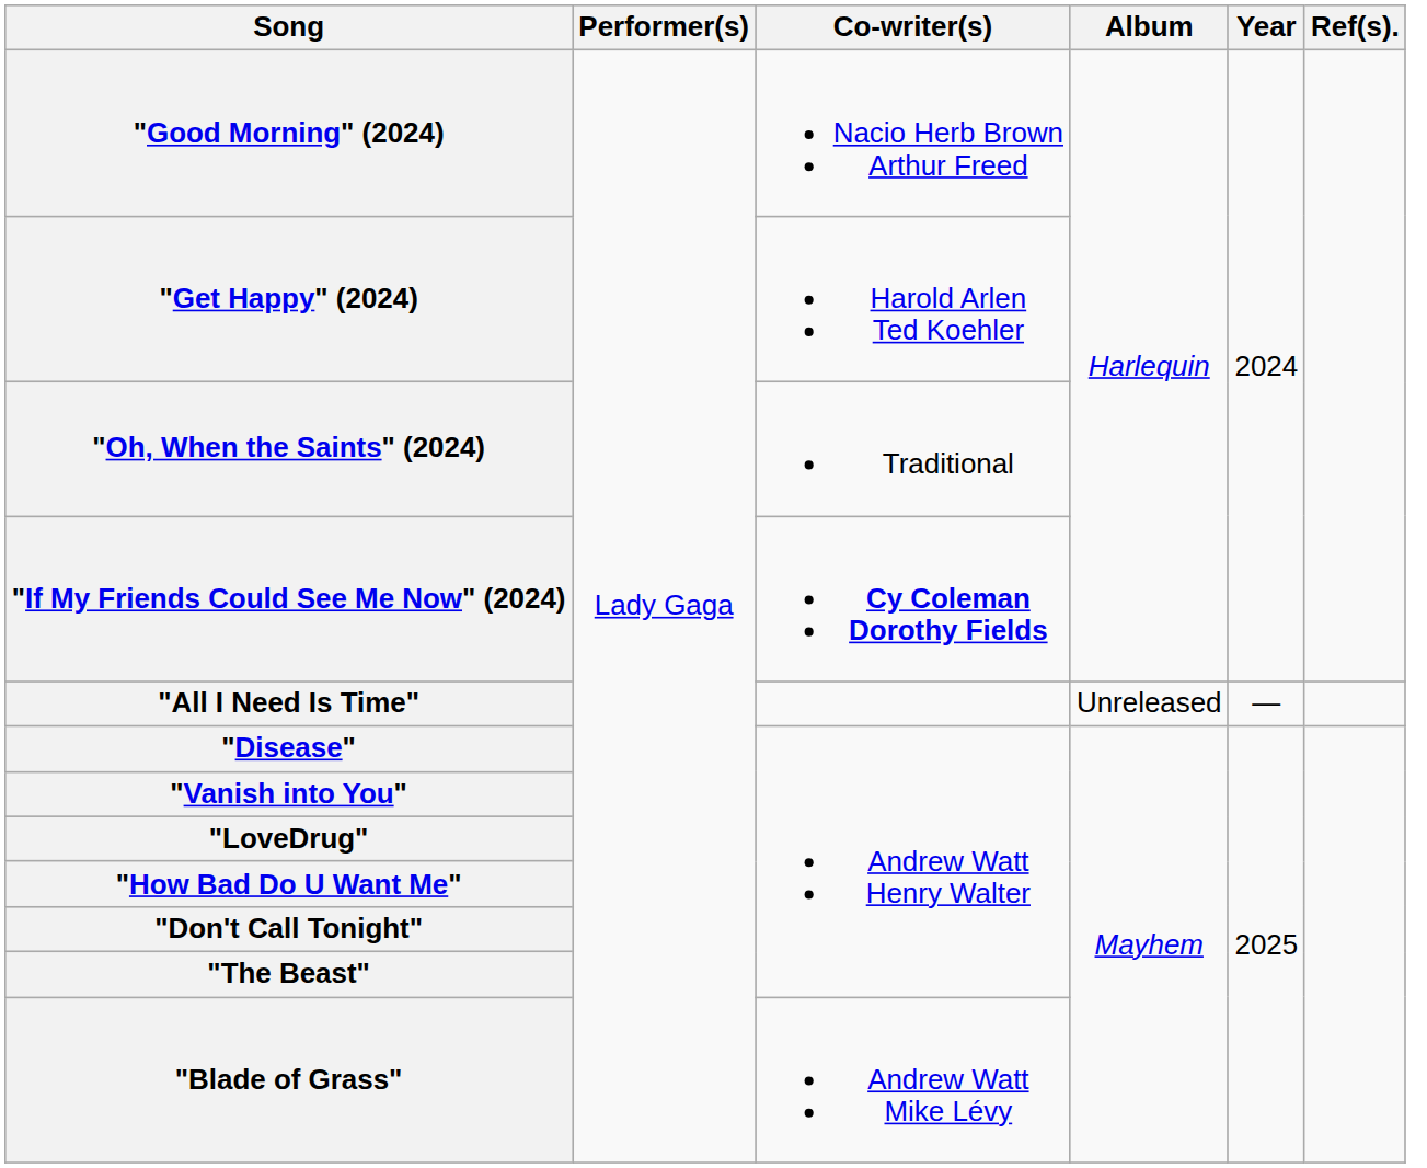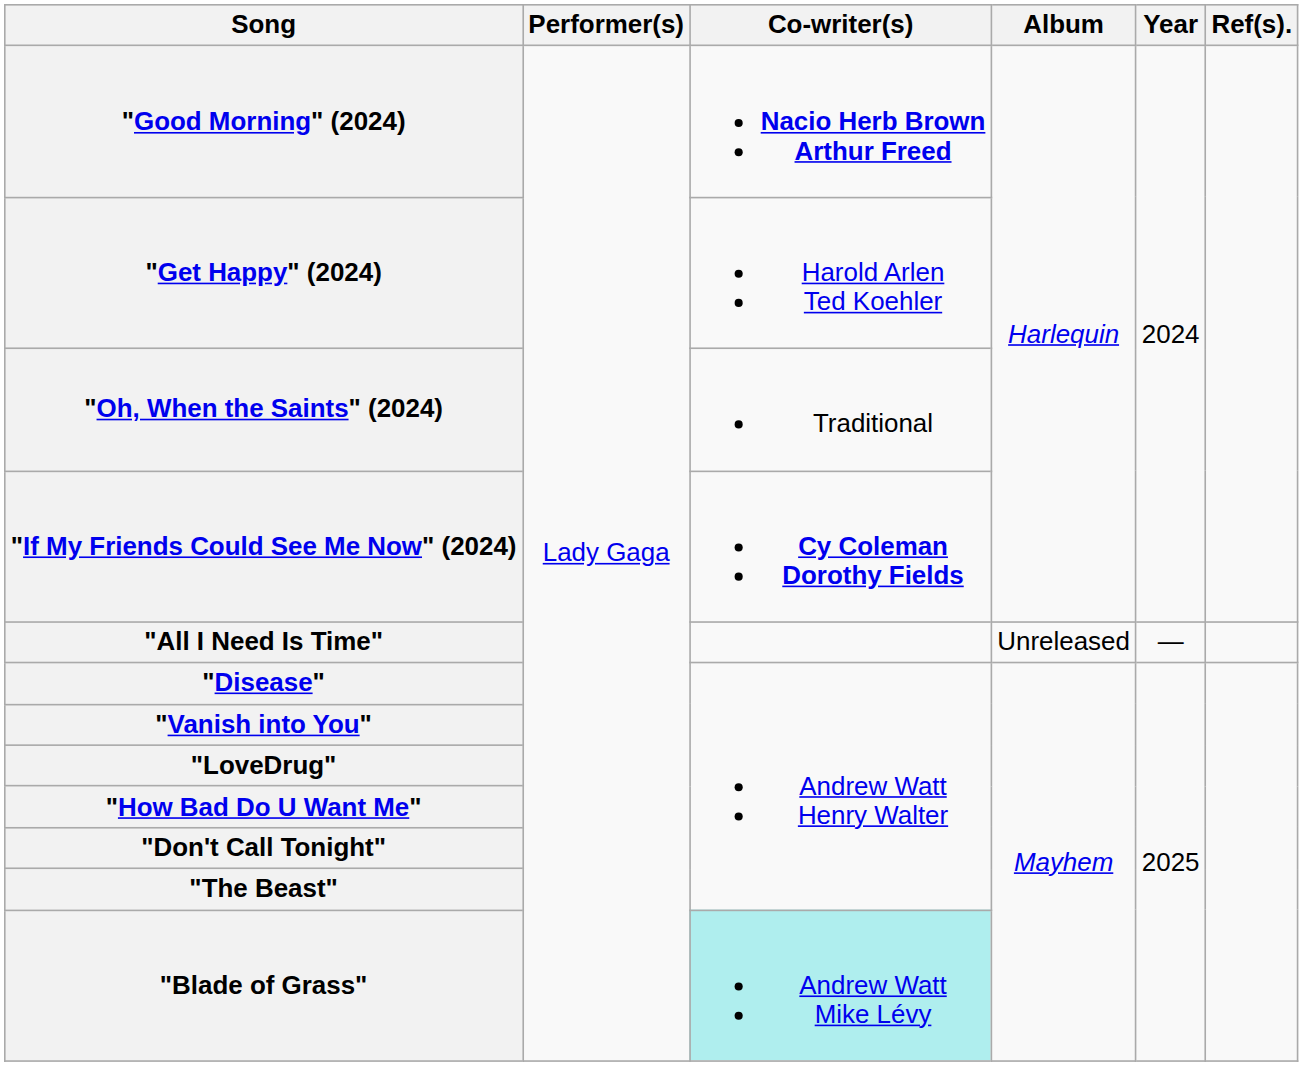"Good Morning" (2024) | Co-writer(s): normal -> bold
"Blade of Grass" | Co-writer(s): no background -> paleturquoise background
